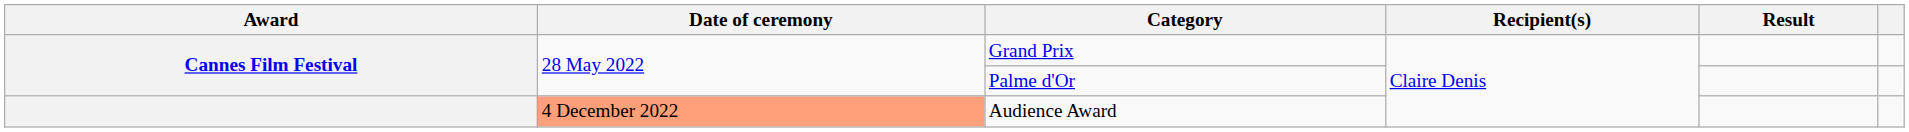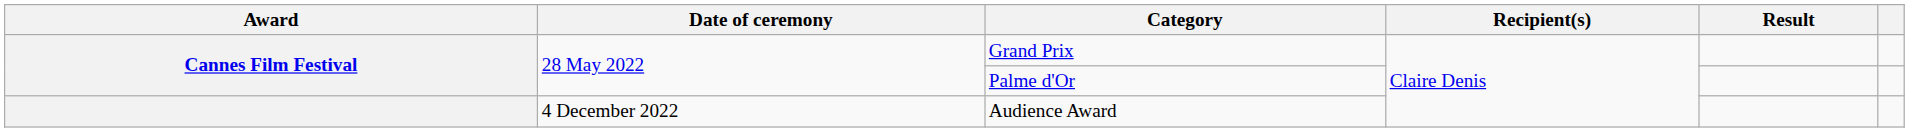Audience Award | Date of ceremony: lightsalmon background -> no background
